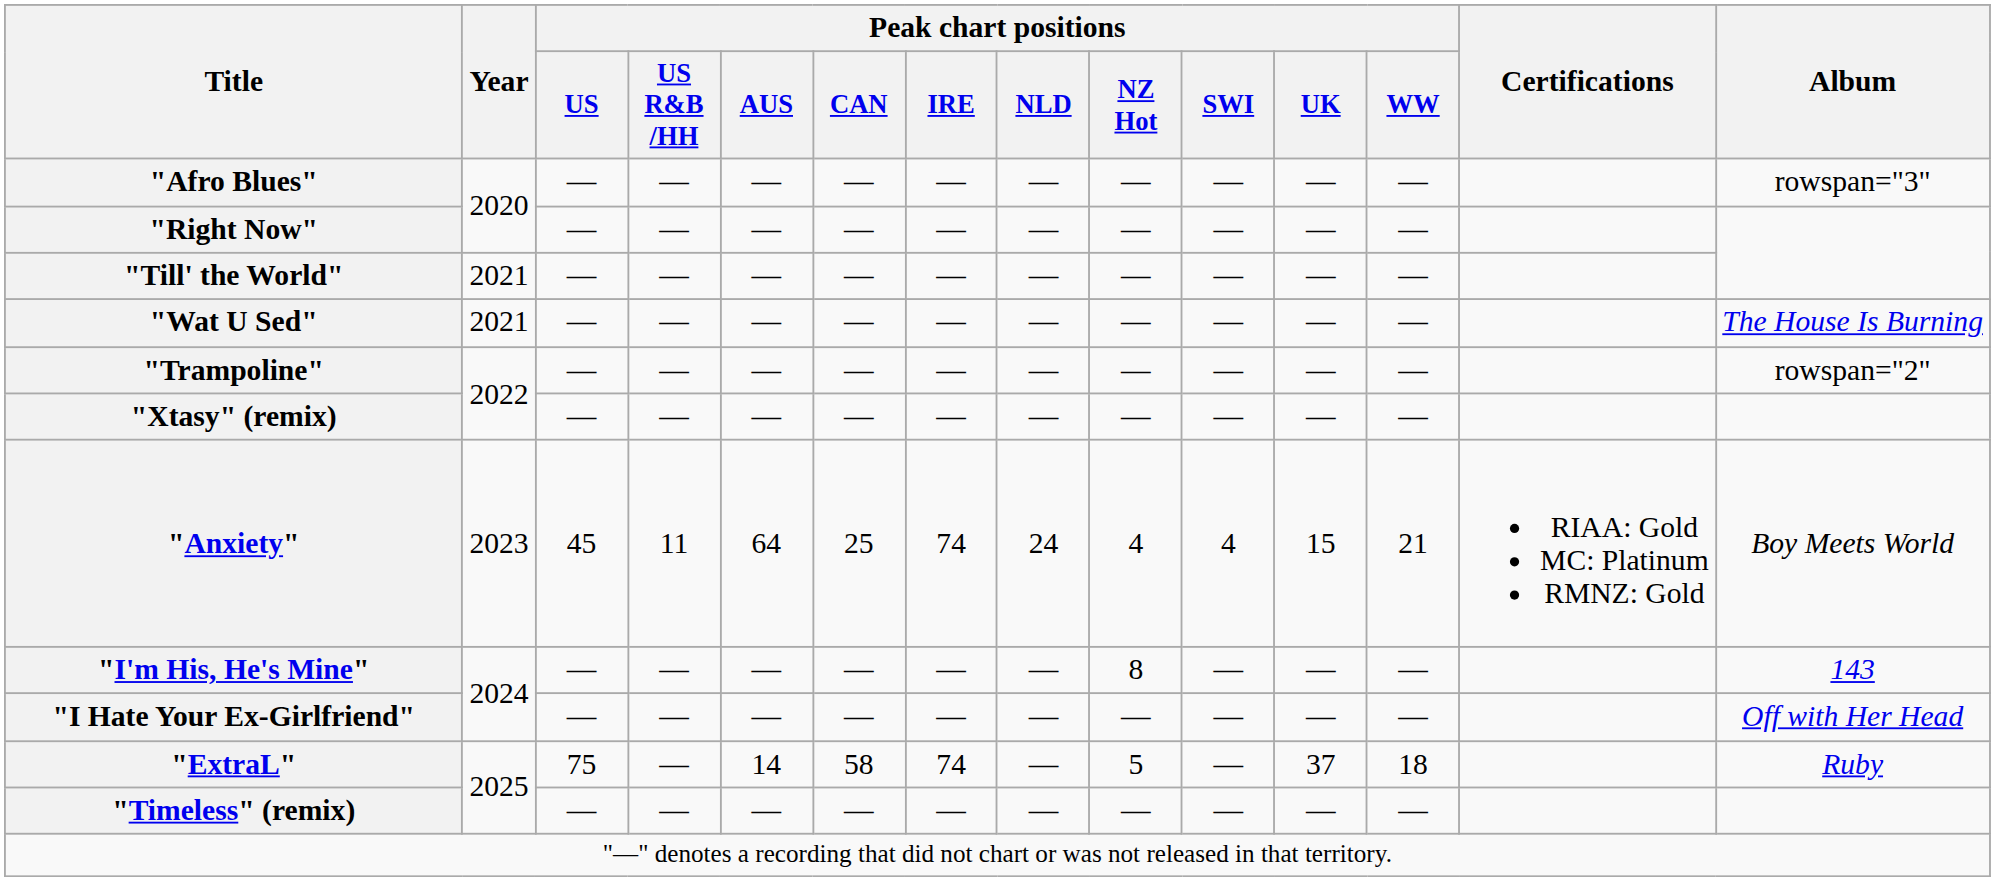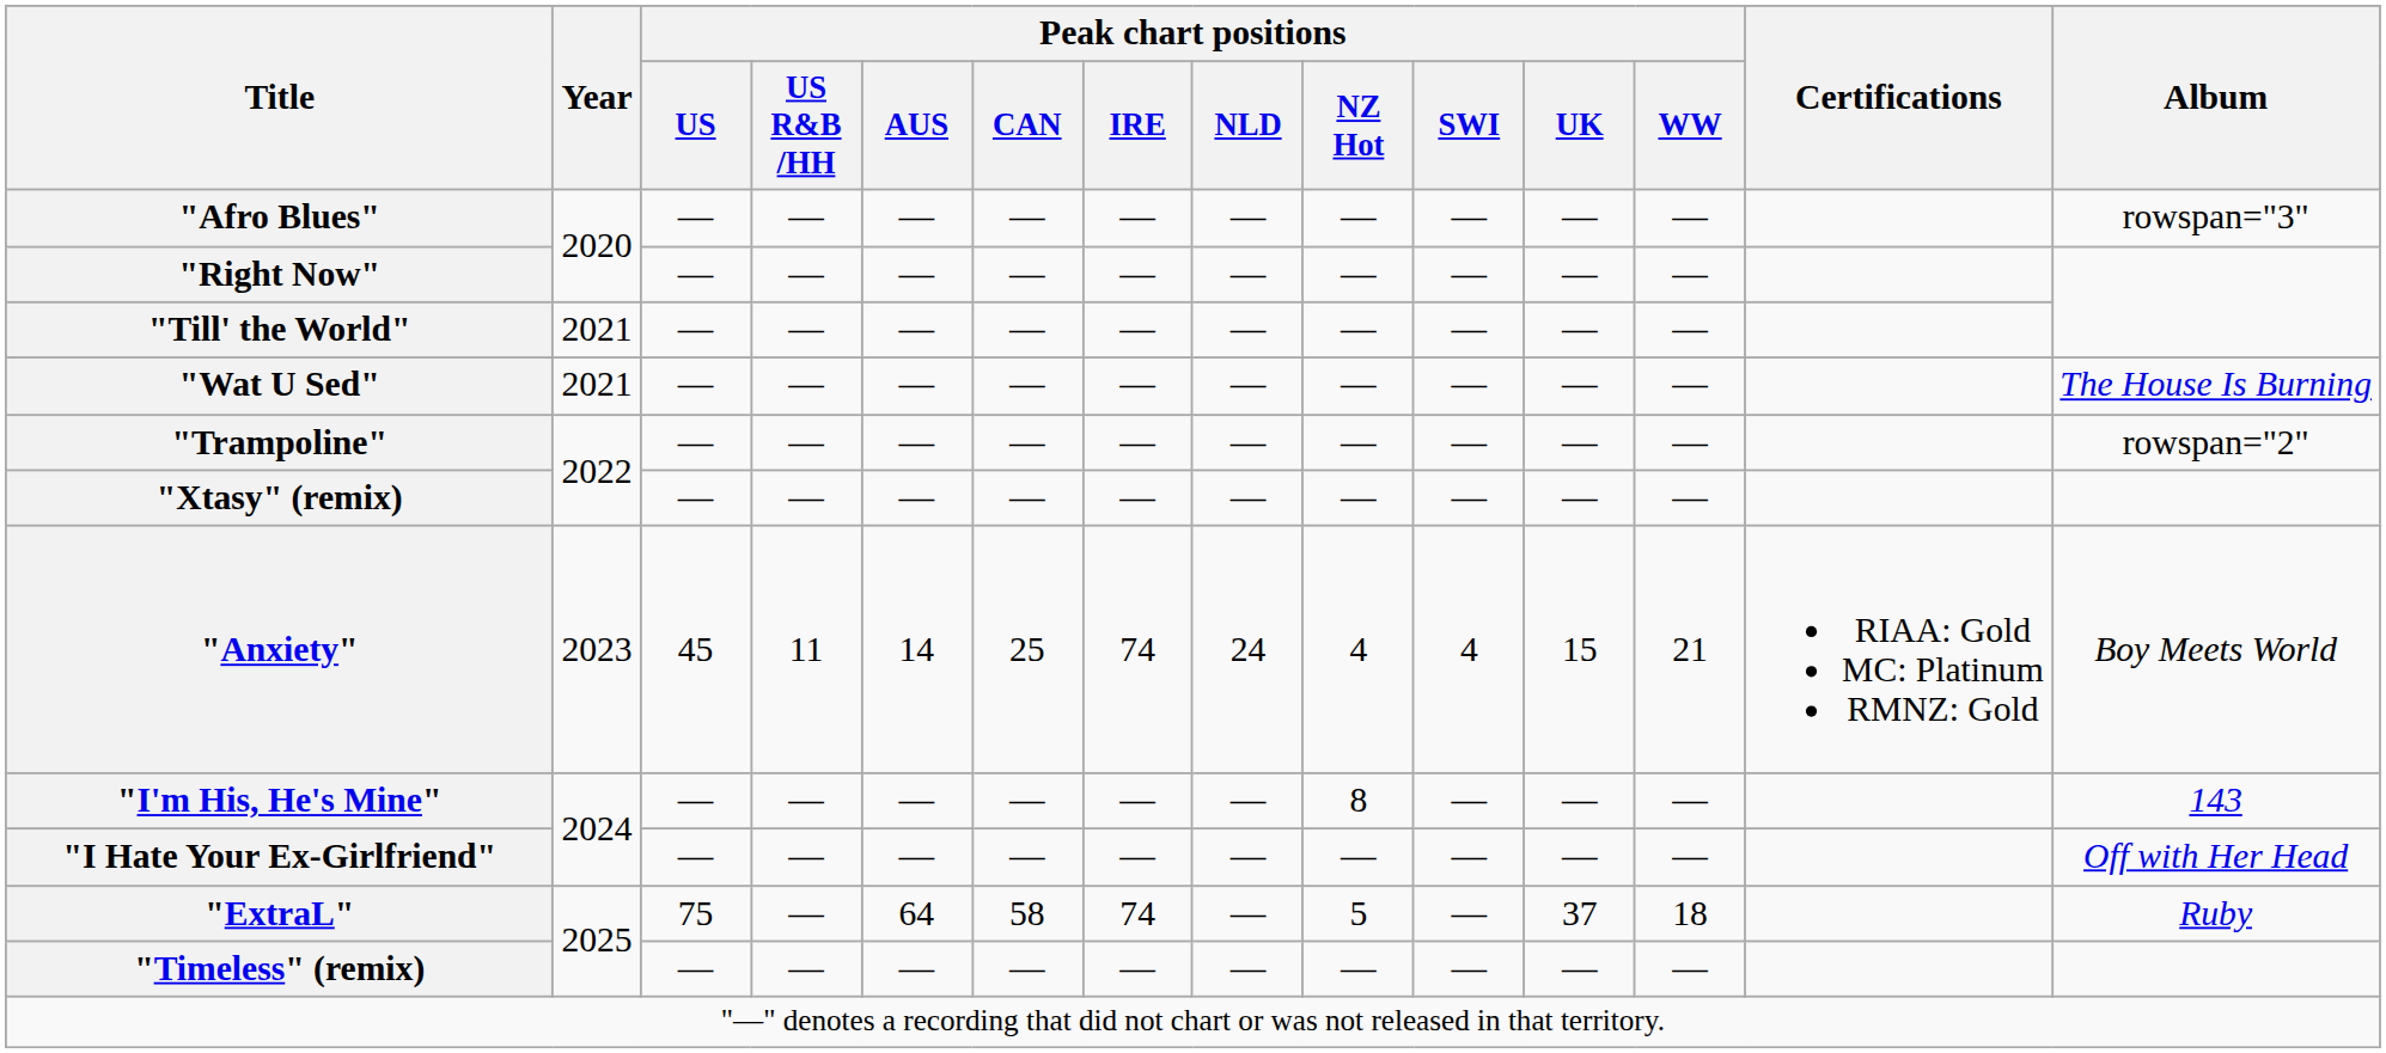"Anxiety" | Peak chart positions / AUS: 64 -> 14
"ExtraL" | Peak chart positions / AUS: 14 -> 64
